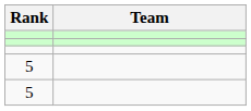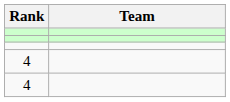row 5 | Rank: 5 -> 4
row 6 | Rank: 5 -> 4
